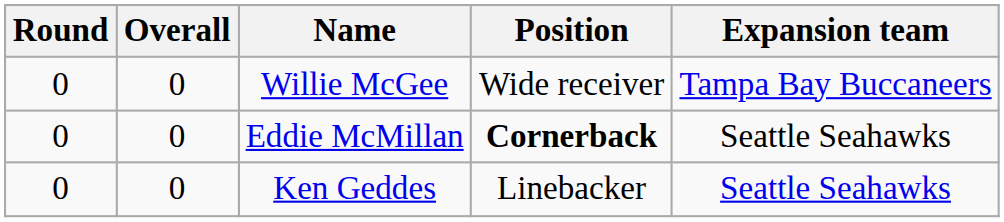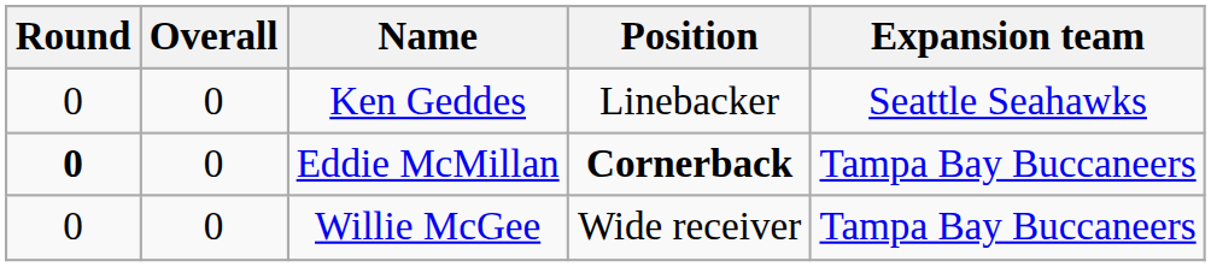rows swapped: Ken Geddes <-> Willie McGee
Eddie McMillan | Round: normal -> bold
Eddie McMillan | Expansion team: Seattle Seahawks -> Tampa Bay Buccaneers
